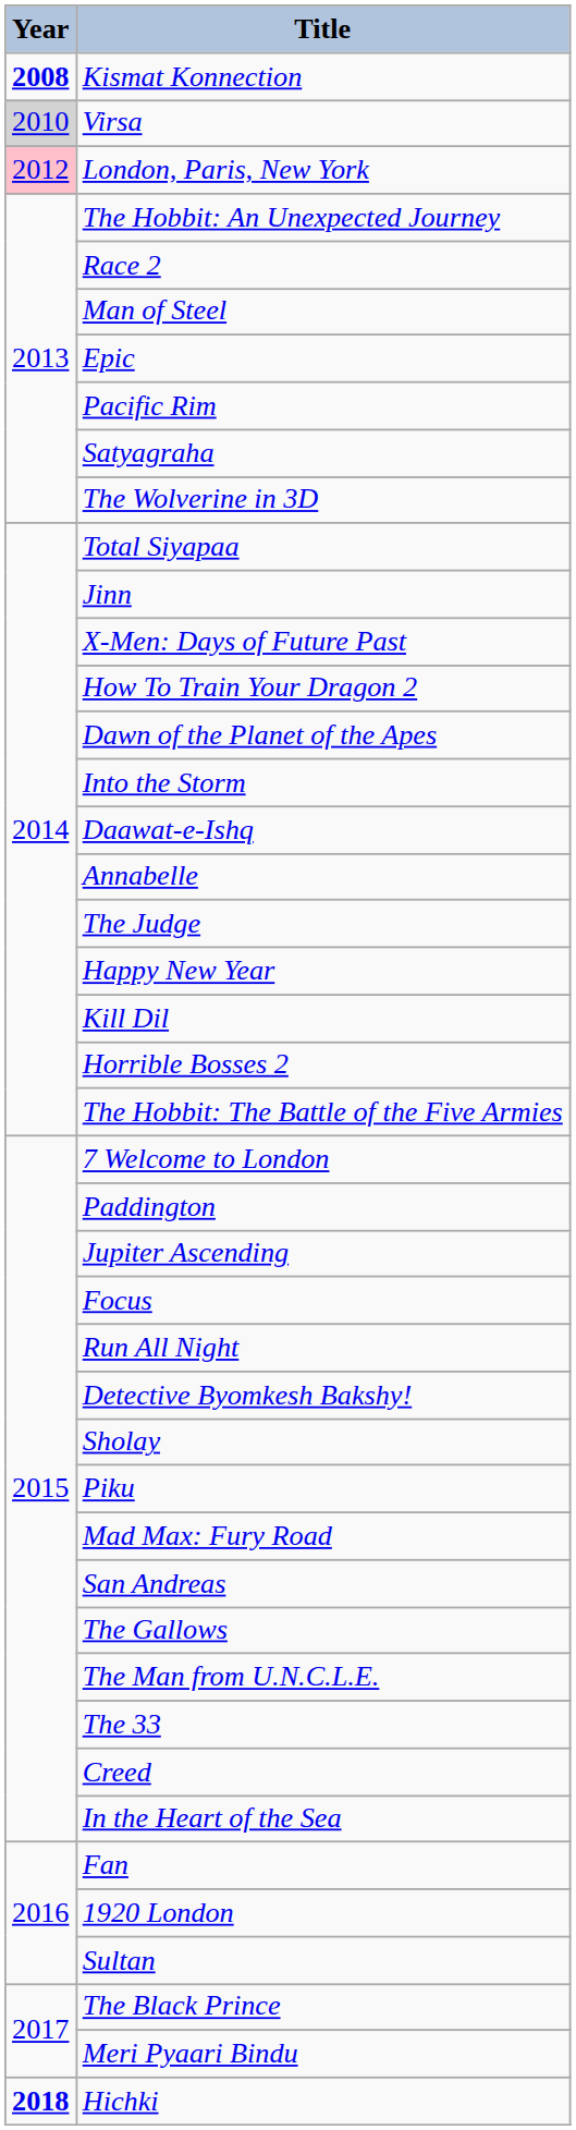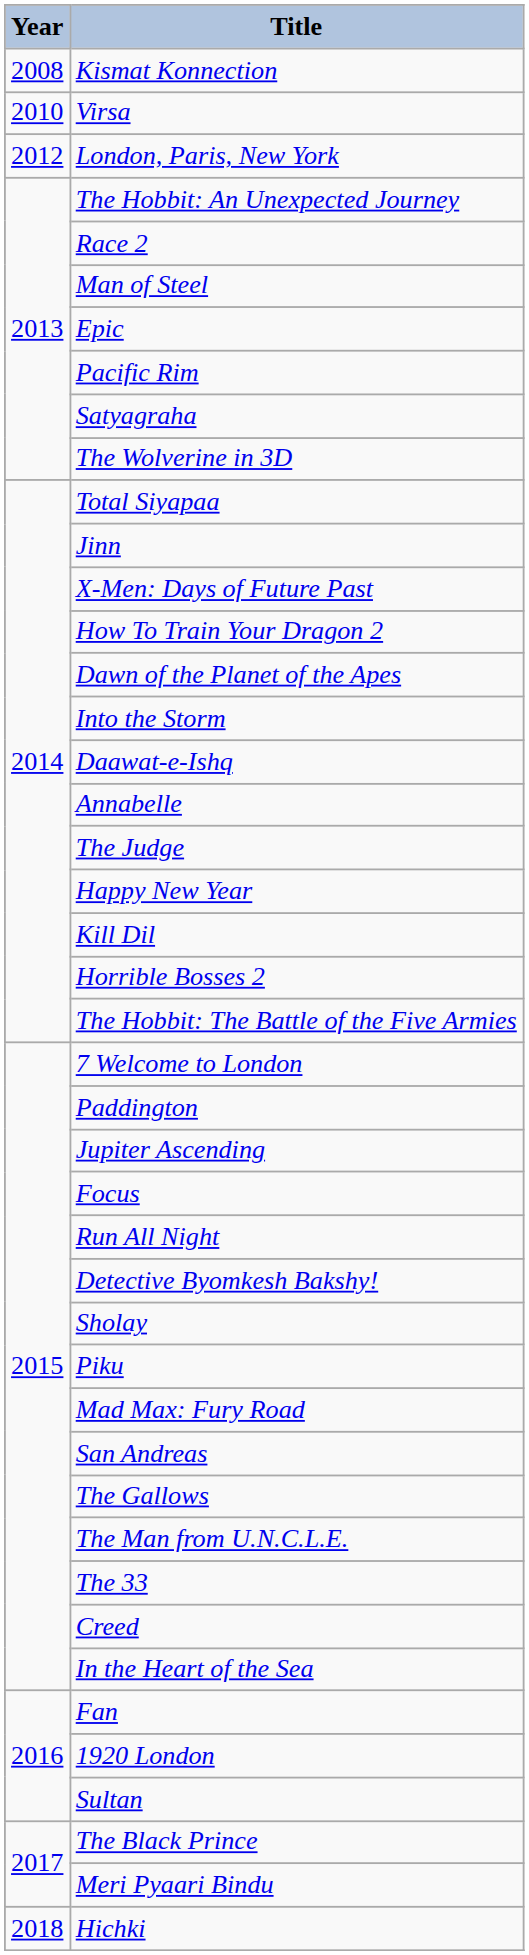Kismat Konnection | Year: bold -> normal
Virsa | Year: lightgrey background -> no background
London, Paris, New York | Year: pink background -> no background
Hichki | Year: bold -> normal
